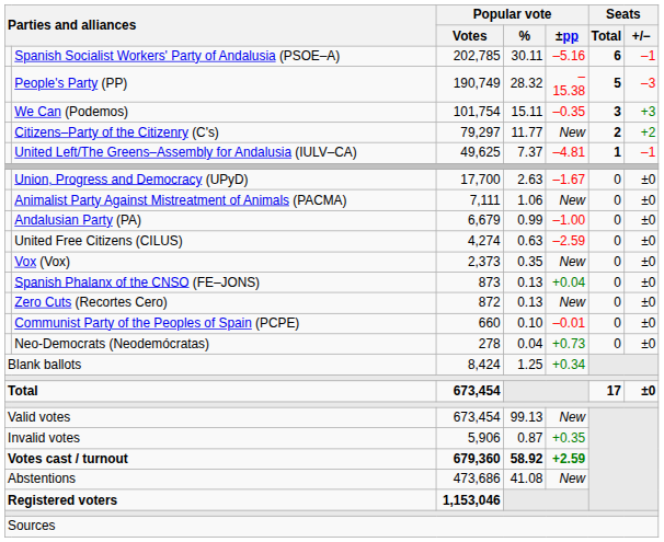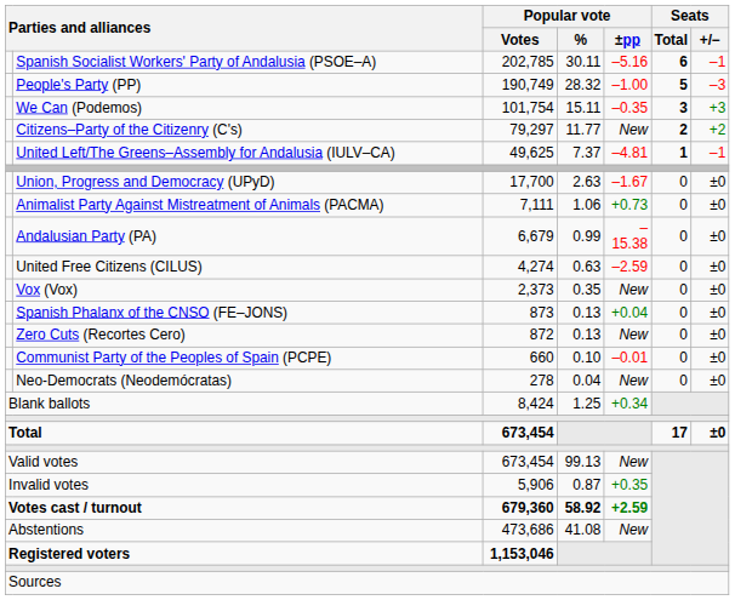People's Party (PP) | Popular vote / ±pp: –15.38 -> –1.00
Animalist Party Against Mistreatment of Animals (PACMA) | Popular vote / ±pp: New -> +0.73
Andalusian Party (PA) | Popular vote / ±pp: –1.00 -> –15.38
Neo-Democrats (Neodemócratas) | Popular vote / ±pp: +0.73 -> New
